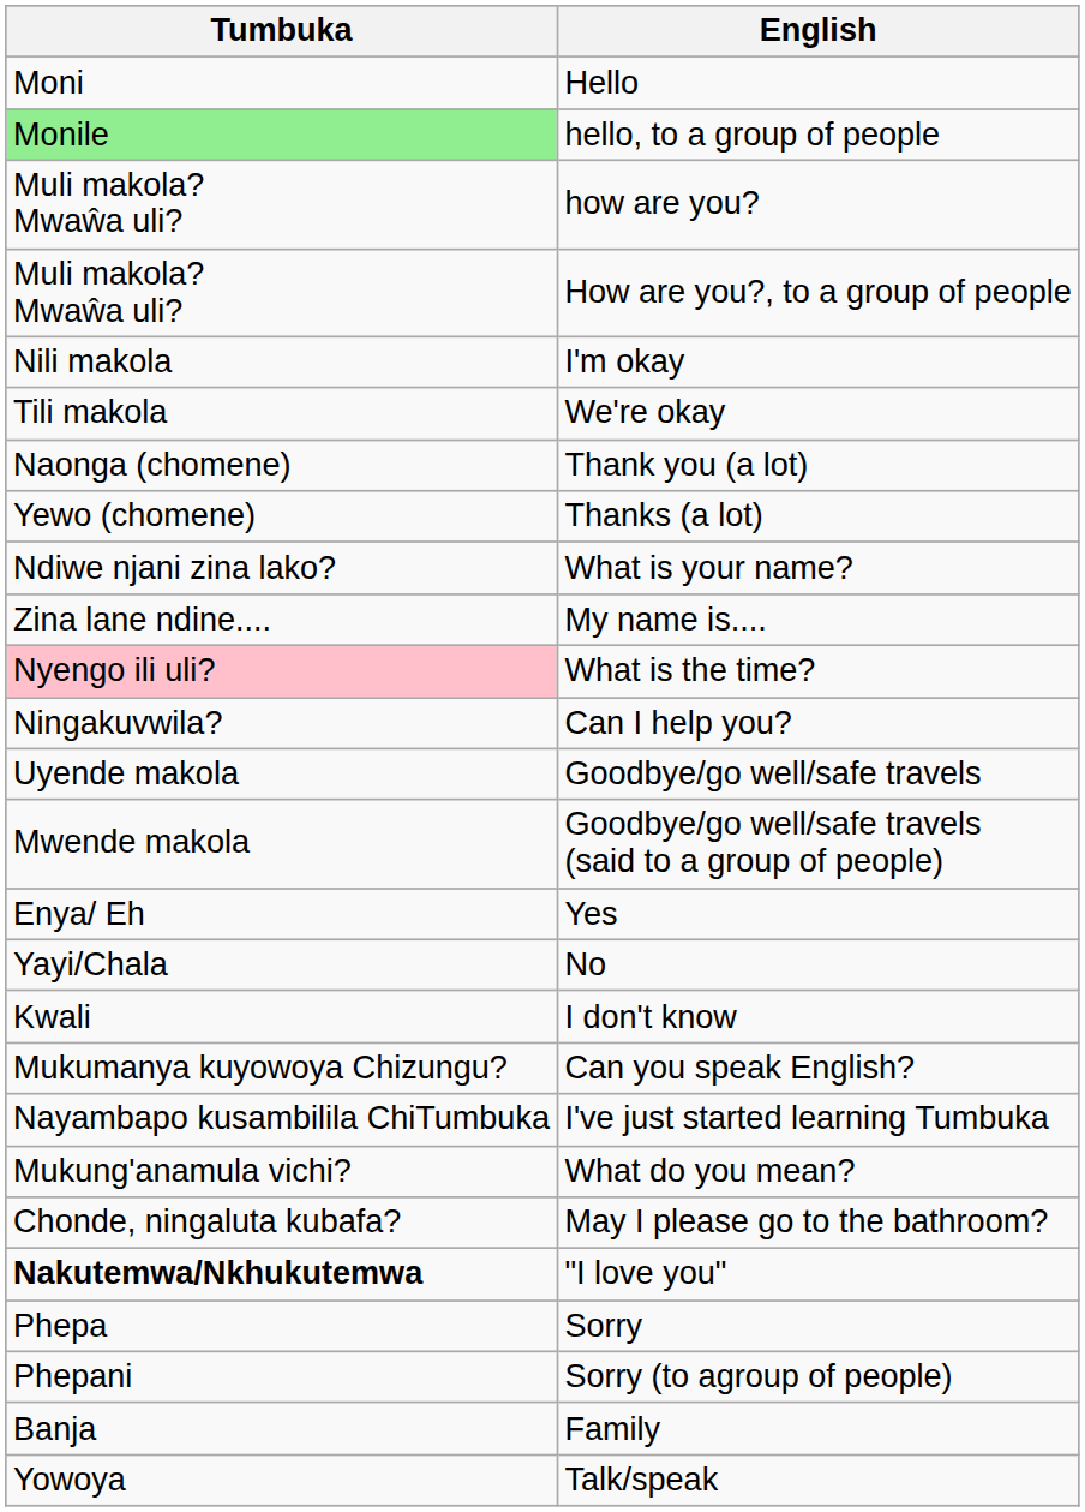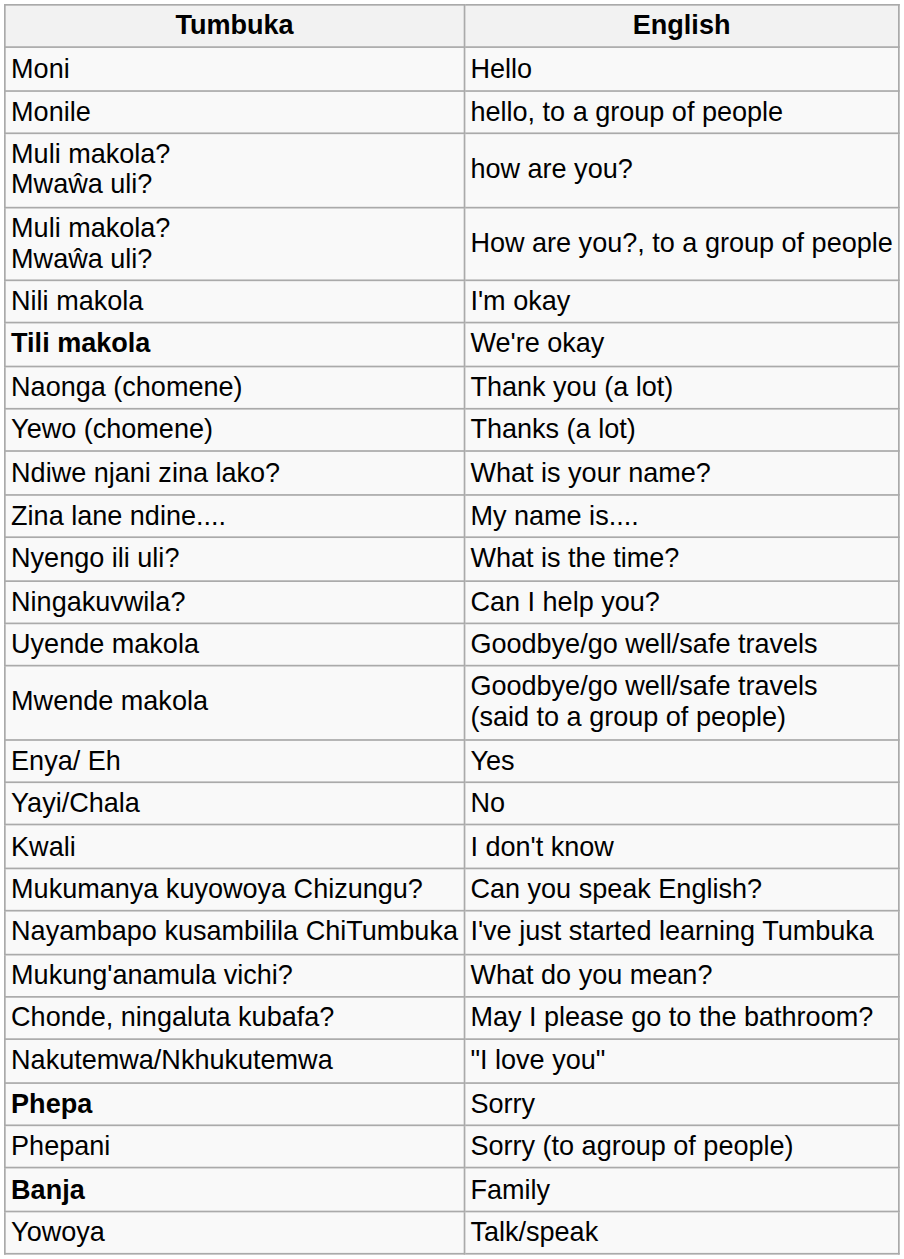hello, to a group of people | Tumbuka: lightgreen background -> no background
We're okay | Tumbuka: normal -> bold
What is the time? | Tumbuka: pink background -> no background
"I love you" | Tumbuka: bold -> normal
Sorry | Tumbuka: normal -> bold
Family | Tumbuka: normal -> bold
